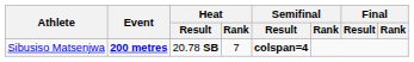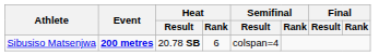Sibusiso Matsenjwa | Heat / Rank: 7 -> 6
Sibusiso Matsenjwa | Semifinal / Result: bold -> normal
